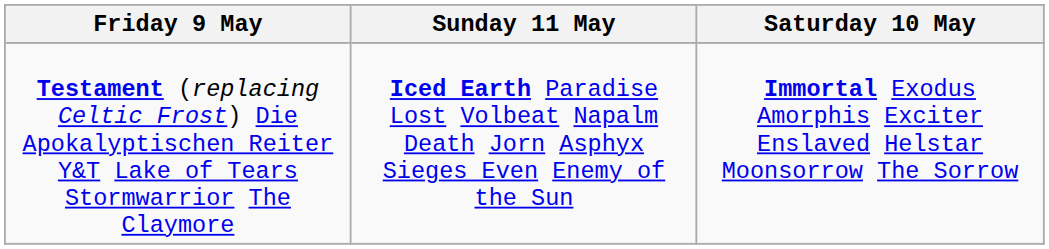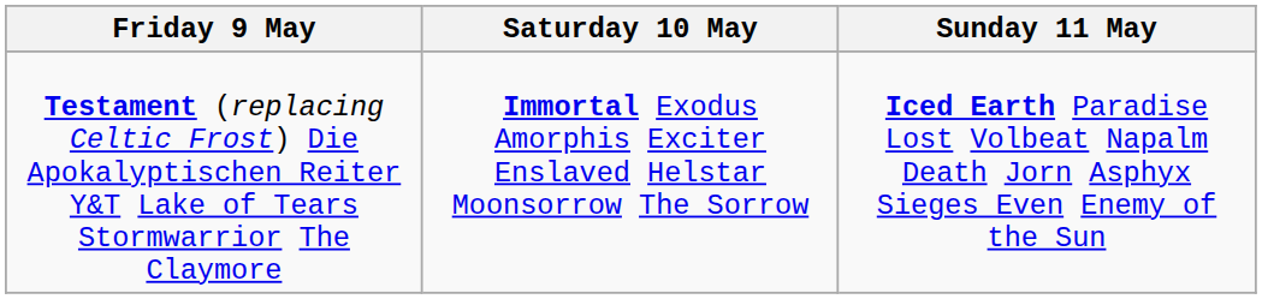columns swapped: Saturday 10 May <-> Sunday 11 May
